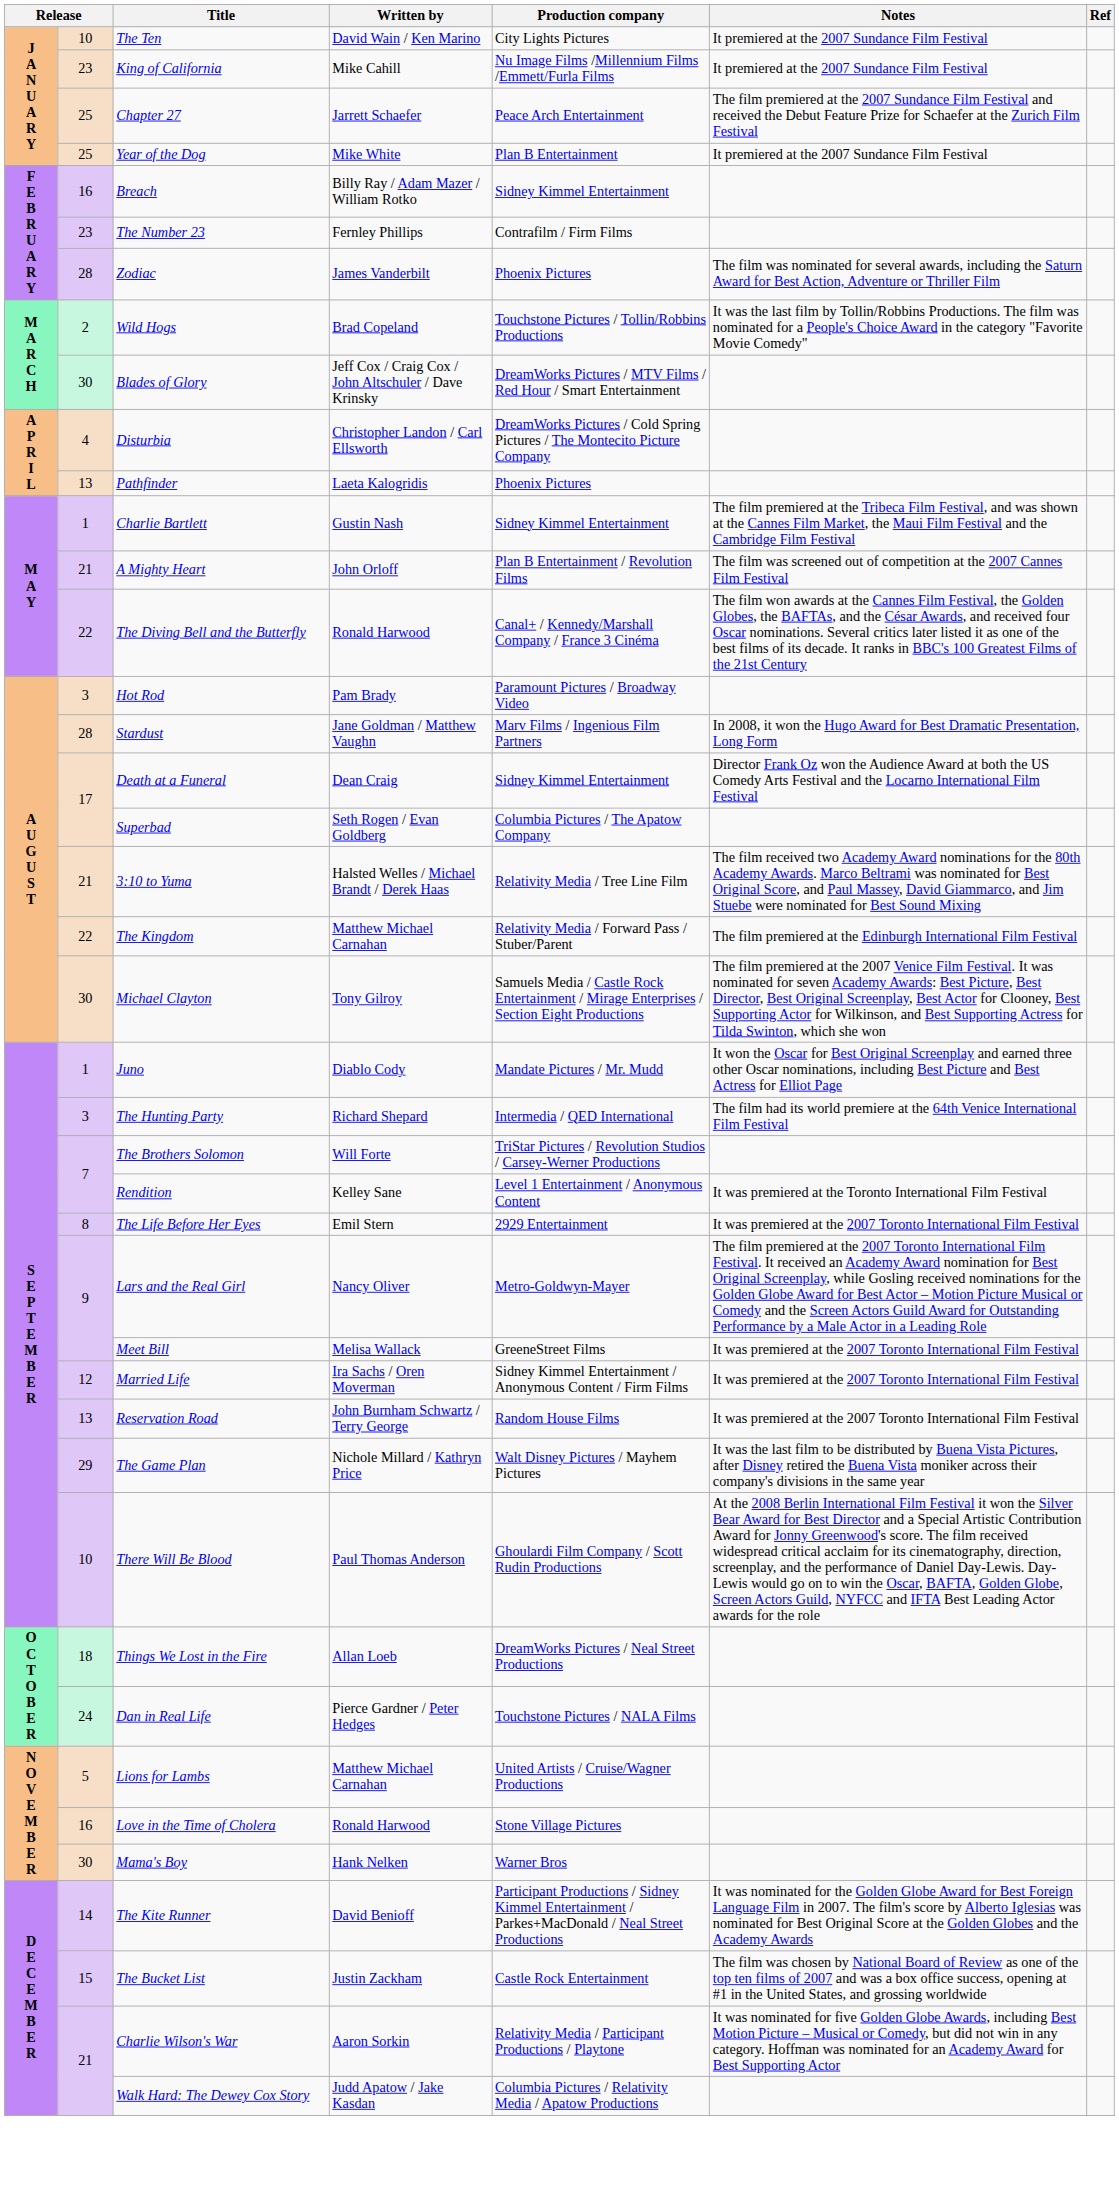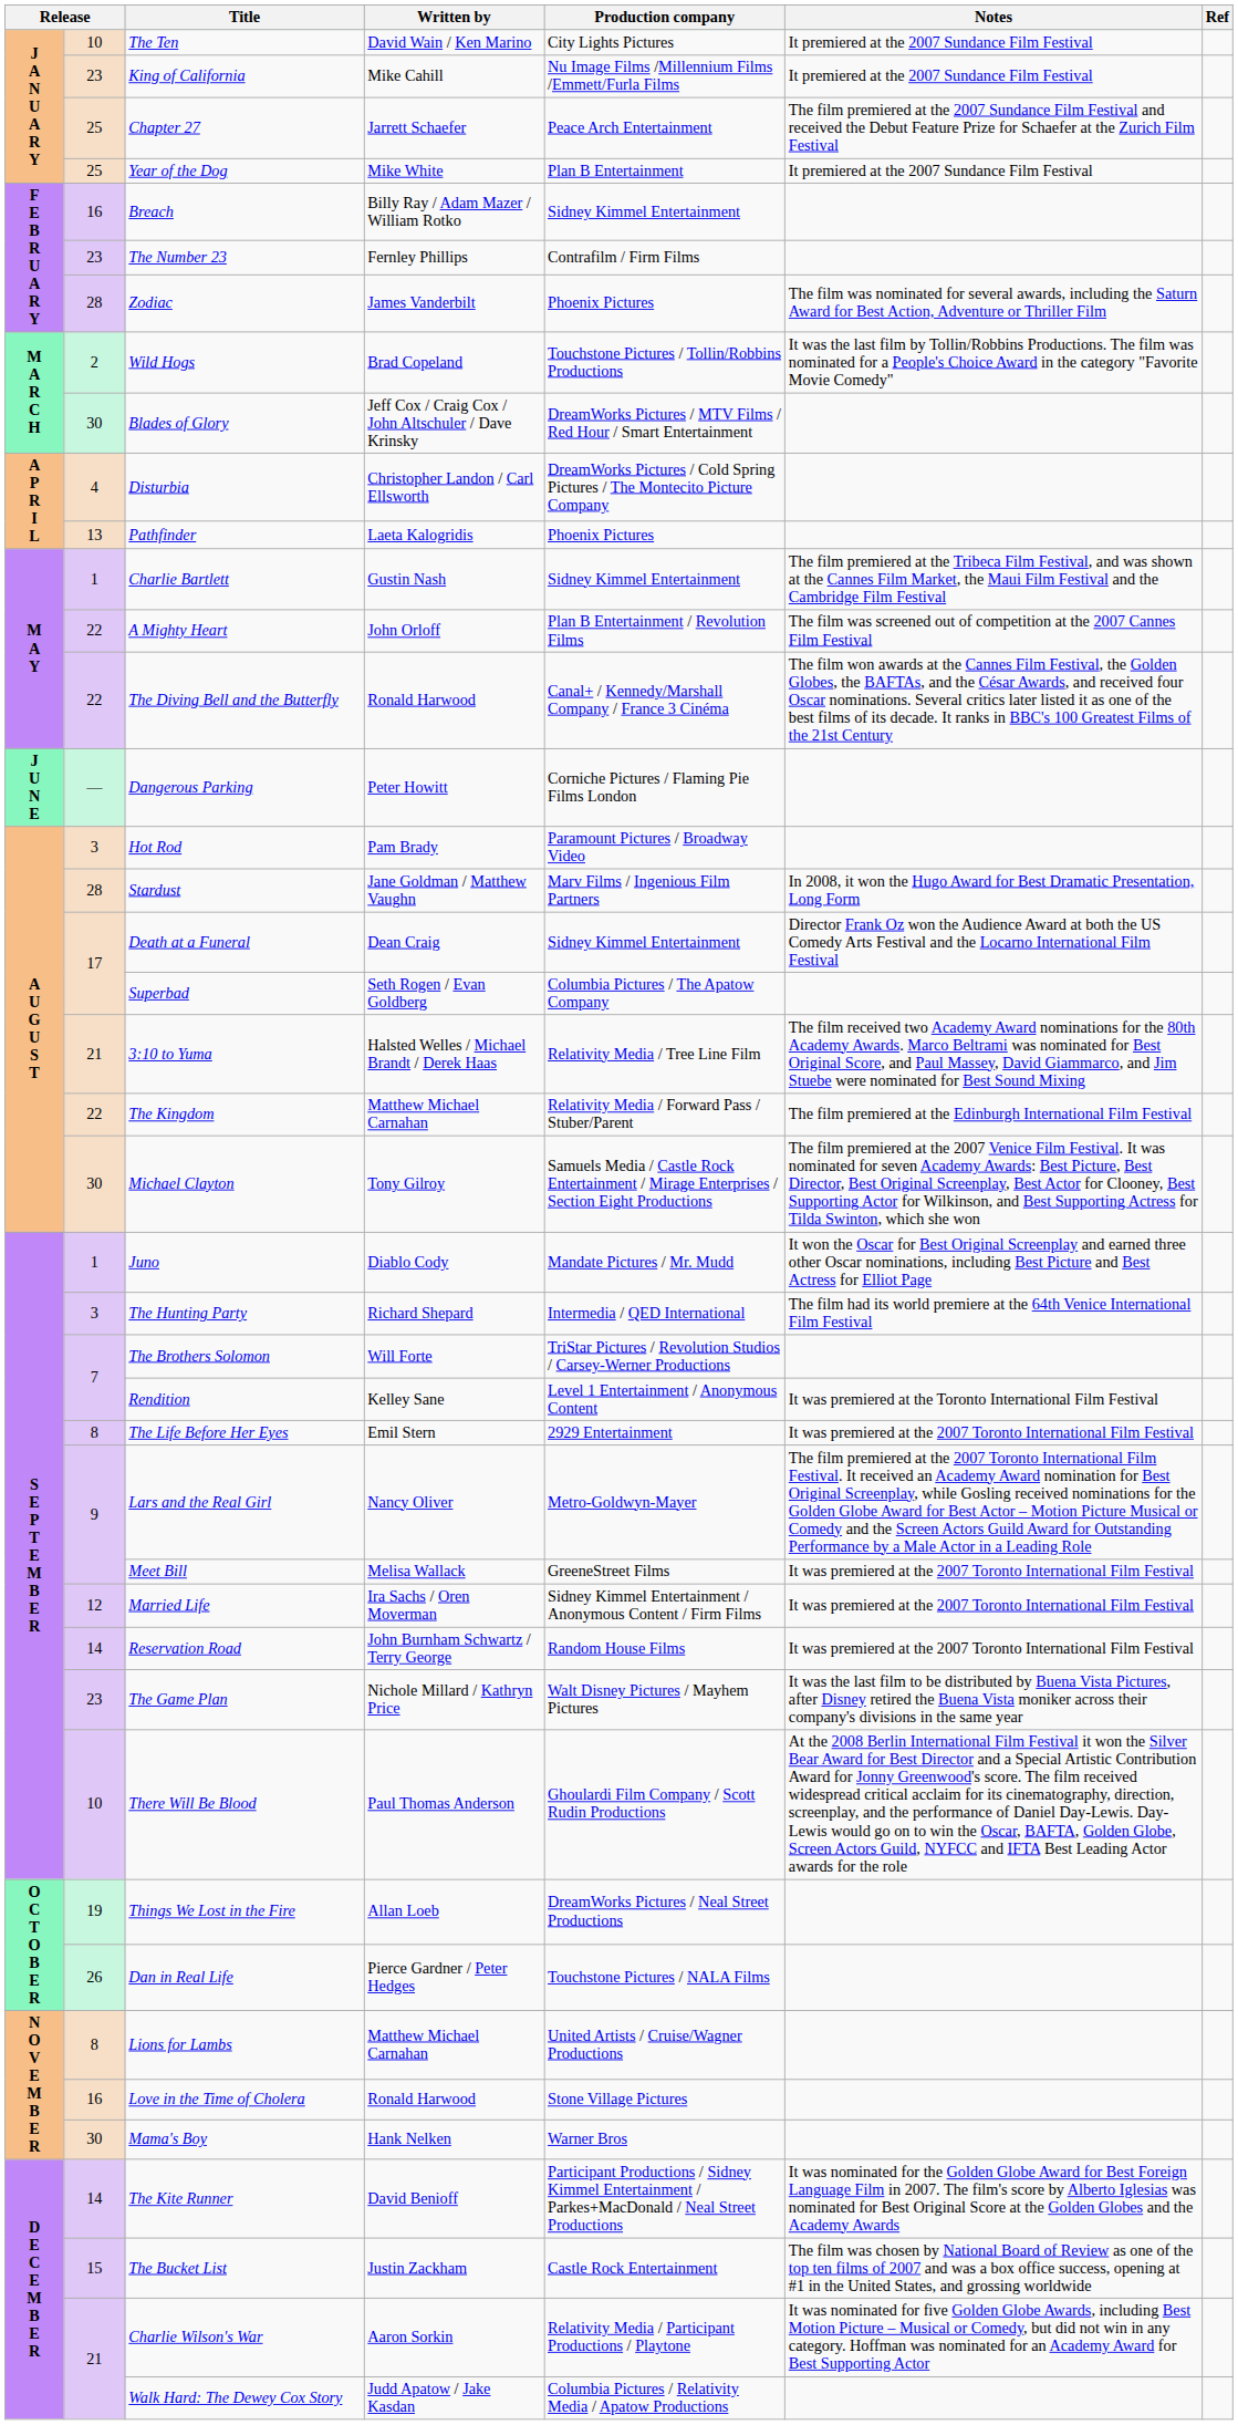A Mighty Heart | column 2: 21 -> 22
+ row: J U N E | — | Dangerous Parking | Peter Howitt | Corniche Pictures / Flaming Pie Films London
Reservation Road | column 2: 13 -> 14
The Game Plan | column 2: 29 -> 23
Things We Lost in the Fire | column 2: 18 -> 19
Dan in Real Life | column 2: 24 -> 26
Lions for Lambs | column 2: 5 -> 8
